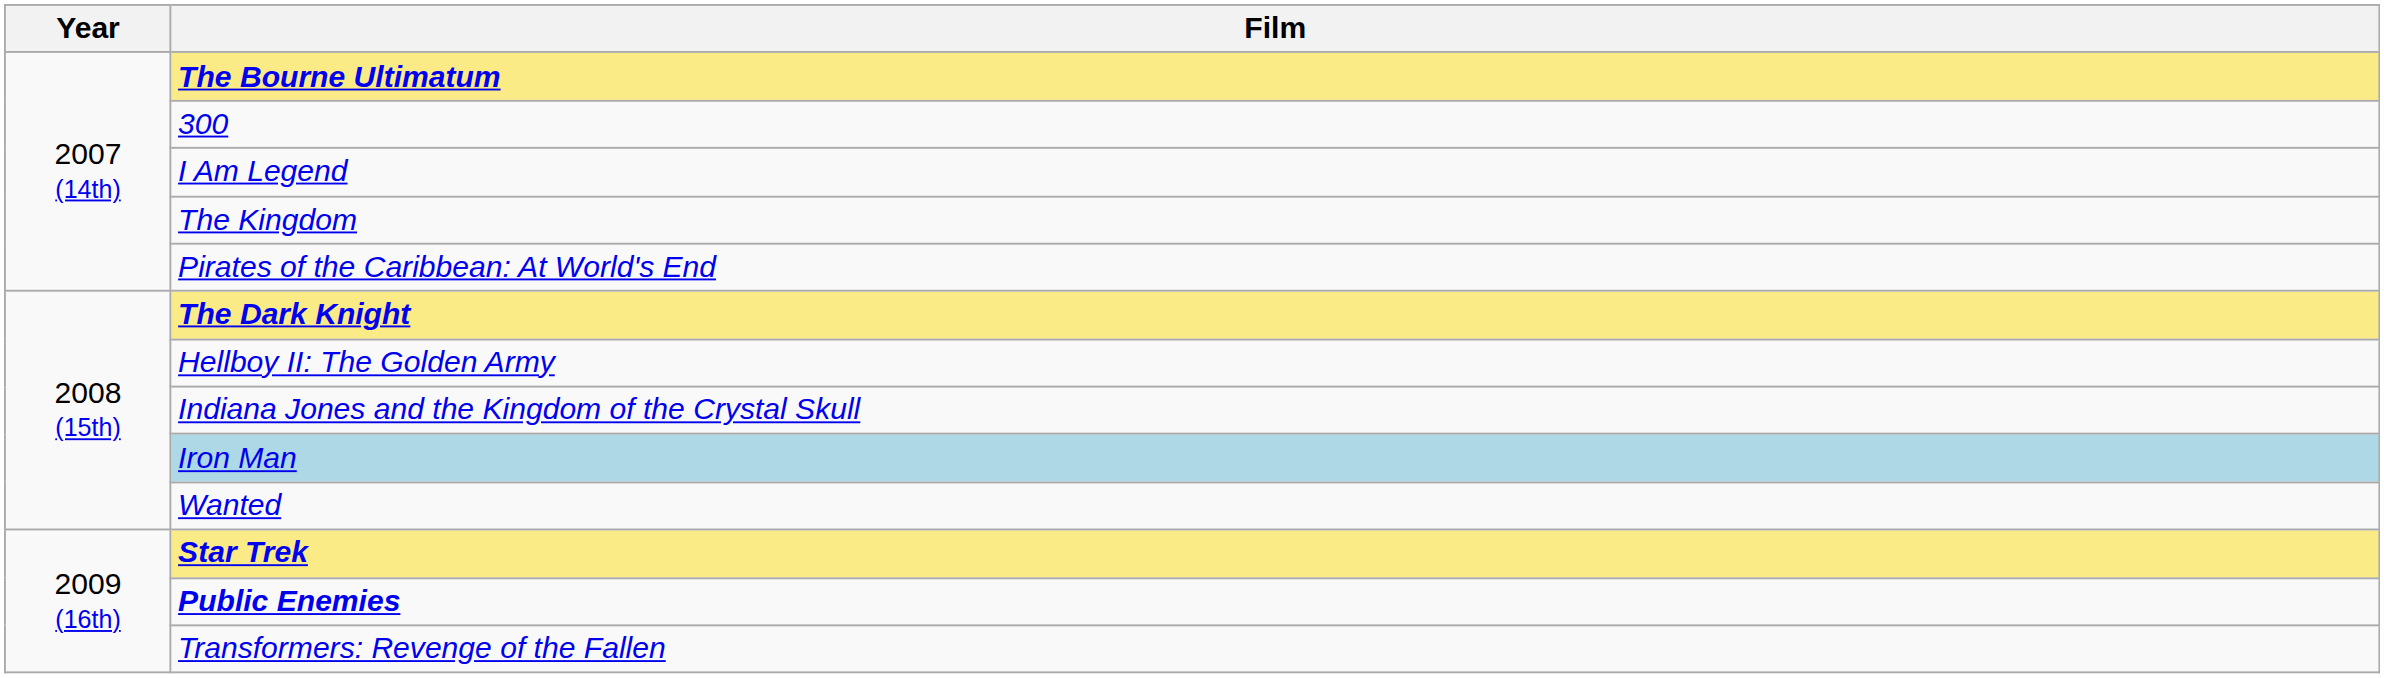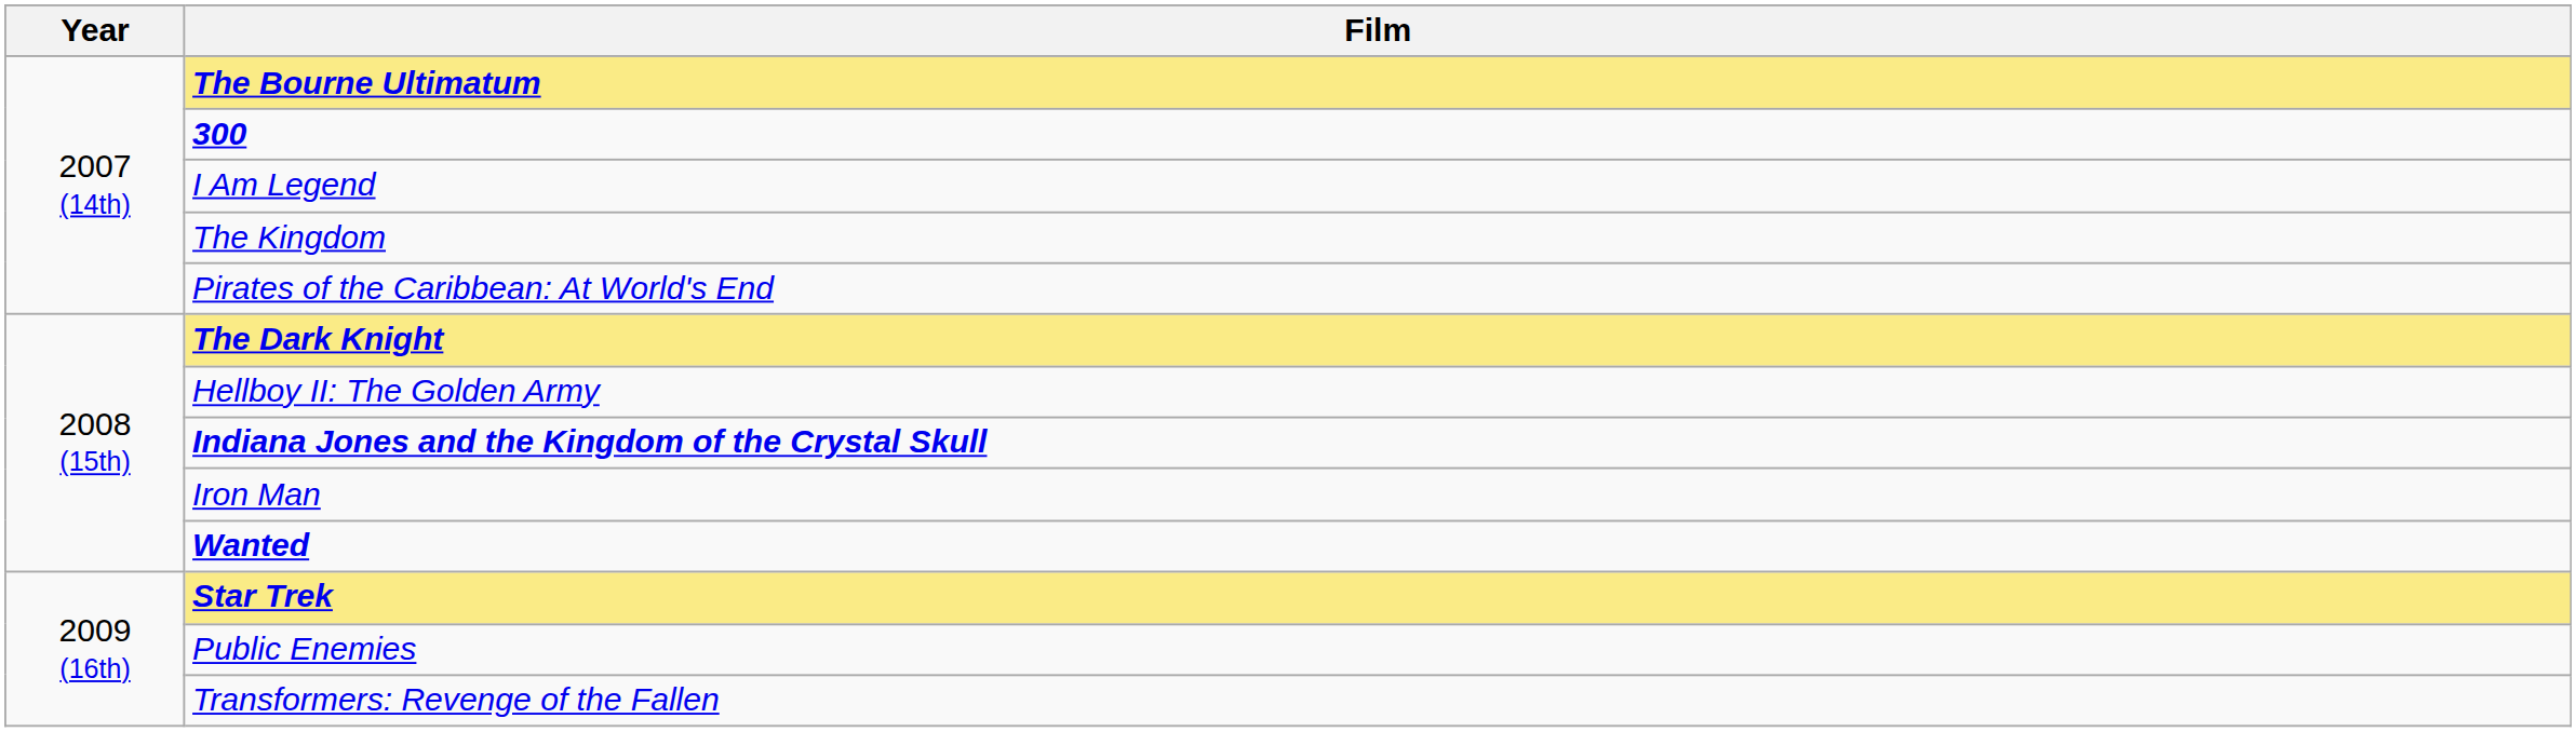300 | Film: normal -> bold
Indiana Jones and the Kingdom of the Crystal Skull | Film: normal -> bold
Iron Man | Film: lightblue background -> no background
Wanted | Film: normal -> bold
Public Enemies | Film: bold -> normal
